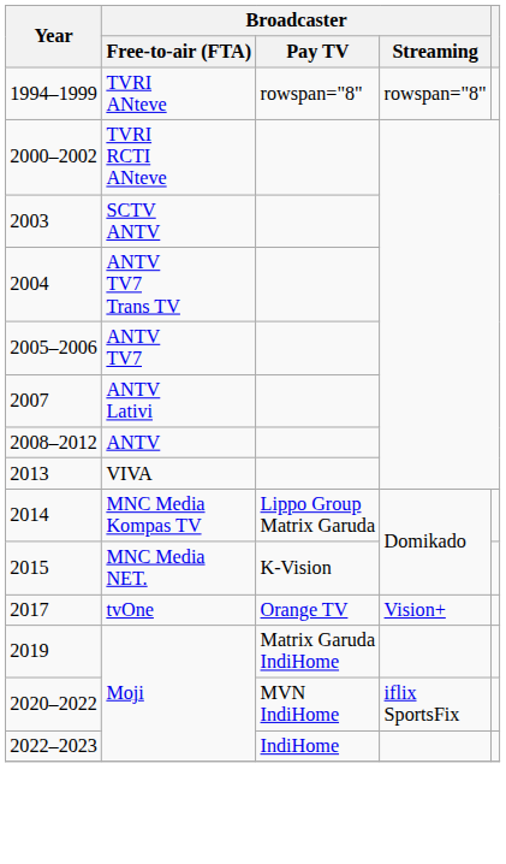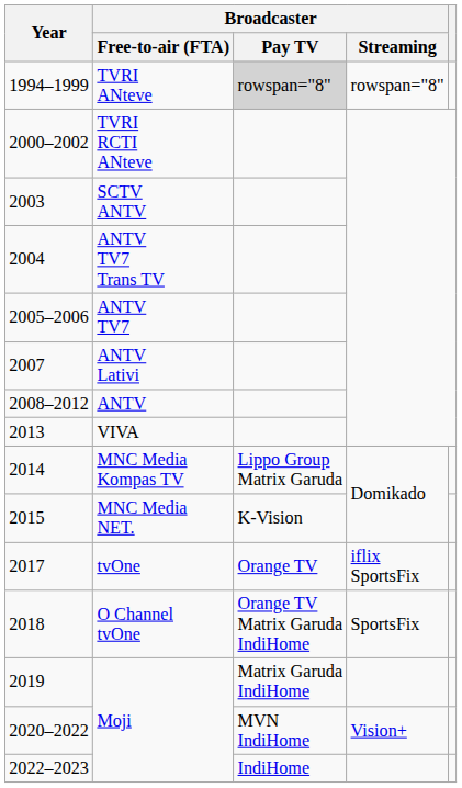1994–1999 | Broadcaster / Pay TV: no background -> lightgrey background
2017 | Broadcaster / Streaming: Vision+ -> iflix SportsFix
+ row: 2018 | O Channel tvOne | Orange TV Matrix Garuda IndiHome | SportsFix
2020–2022 | Broadcaster / Streaming: iflix SportsFix -> Vision+
